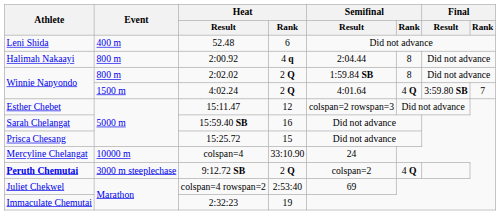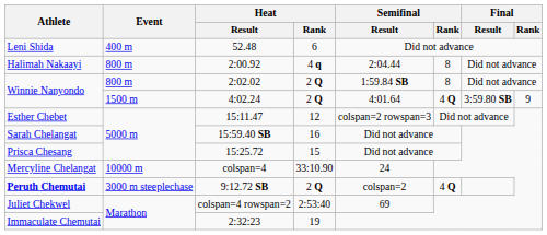Winnie Nanyondo / 4:02.24 | Final / Rank: 7 -> 9
